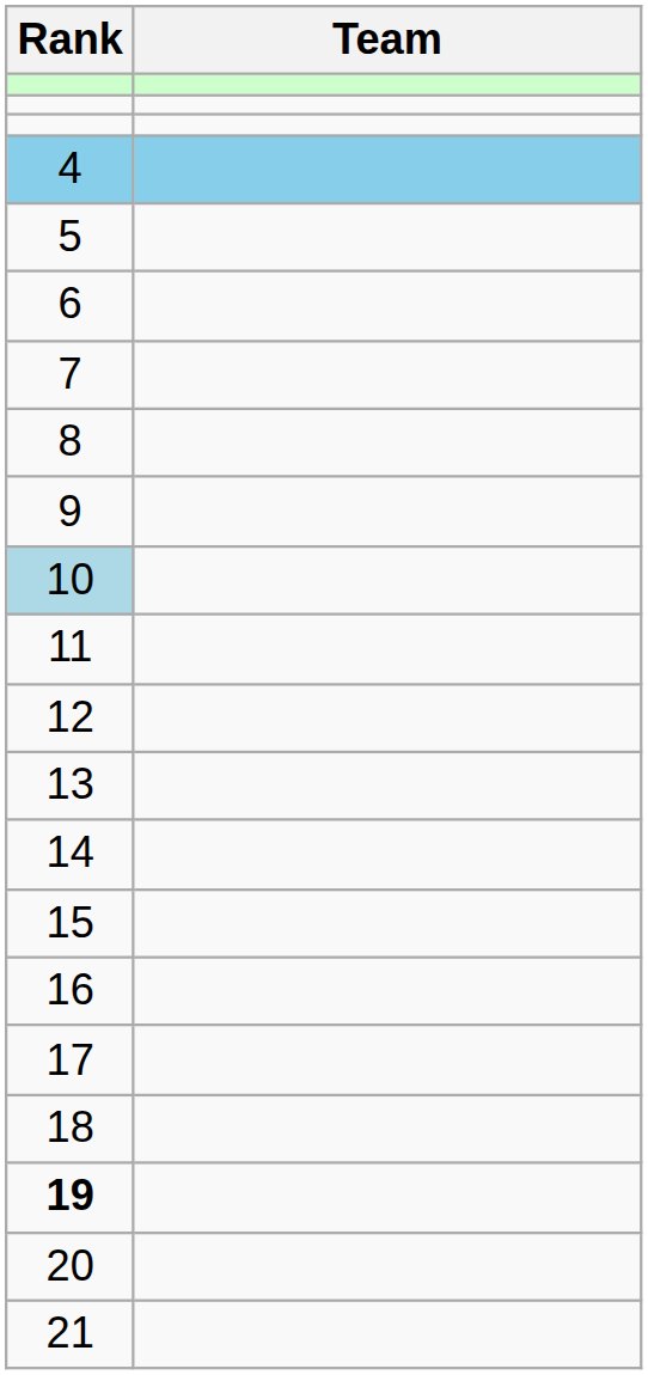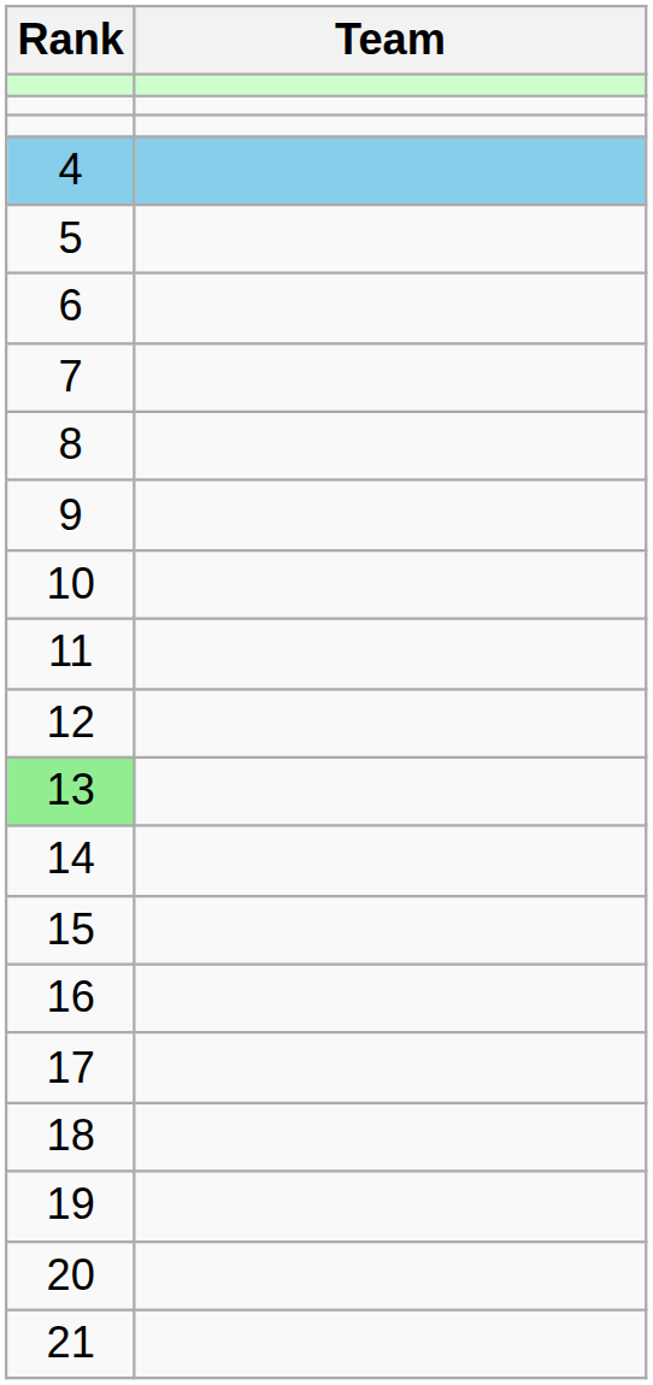row 11 | Rank: lightblue background -> no background
row 14 | Rank: no background -> lightgreen background
row 20 | Rank: bold -> normal
